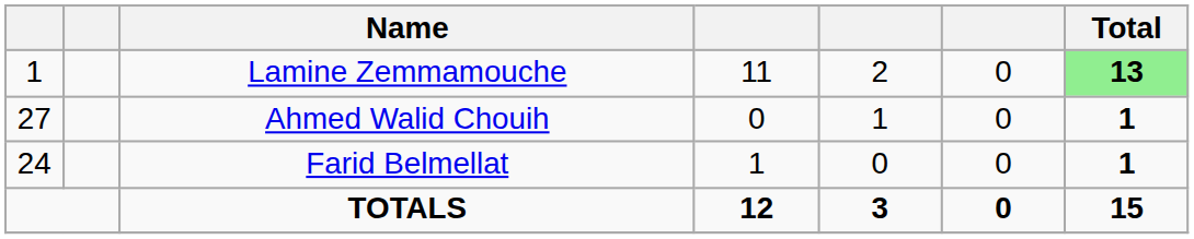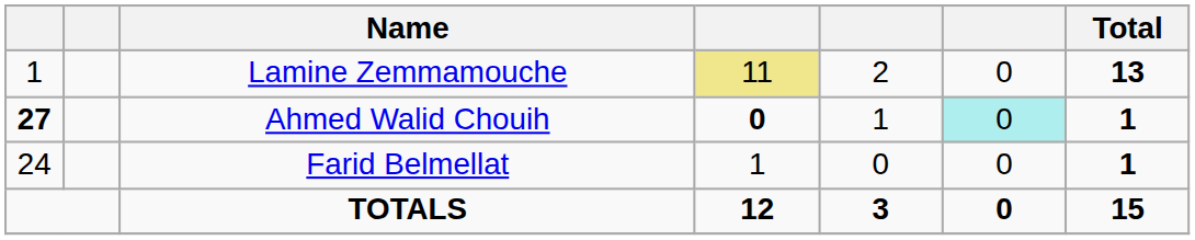Lamine Zemmamouche | column 4: no background -> khaki background
Lamine Zemmamouche | Total: lightgreen background -> no background
Ahmed Walid Chouih | column 1: normal -> bold
Ahmed Walid Chouih | column 4: normal -> bold
Ahmed Walid Chouih | column 6: no background -> paleturquoise background
